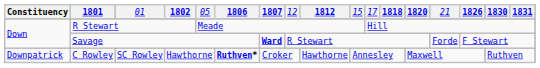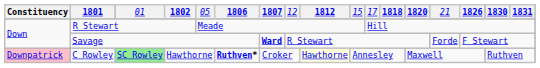C Rowley | Constituency: no background -> pink background
C Rowley | 01: no background -> lightgreen background
C Rowley | 1812: no background -> lightyellow background
